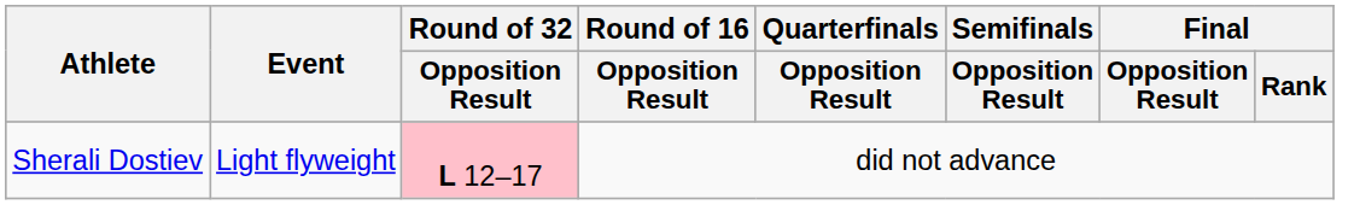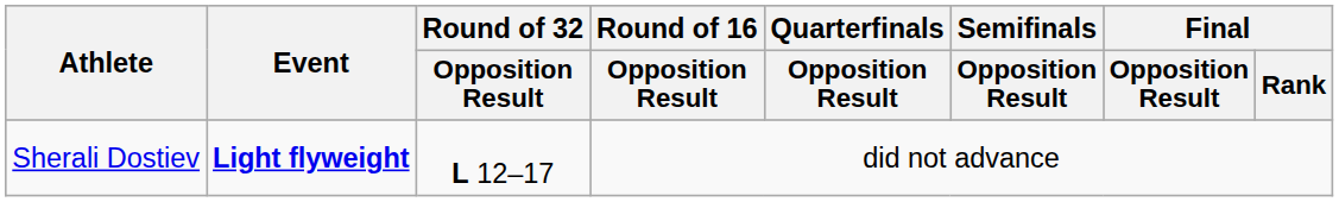Sherali Dostiev | Event: normal -> bold
Sherali Dostiev | Round of 32 / Opposition Result: pink background -> no background
